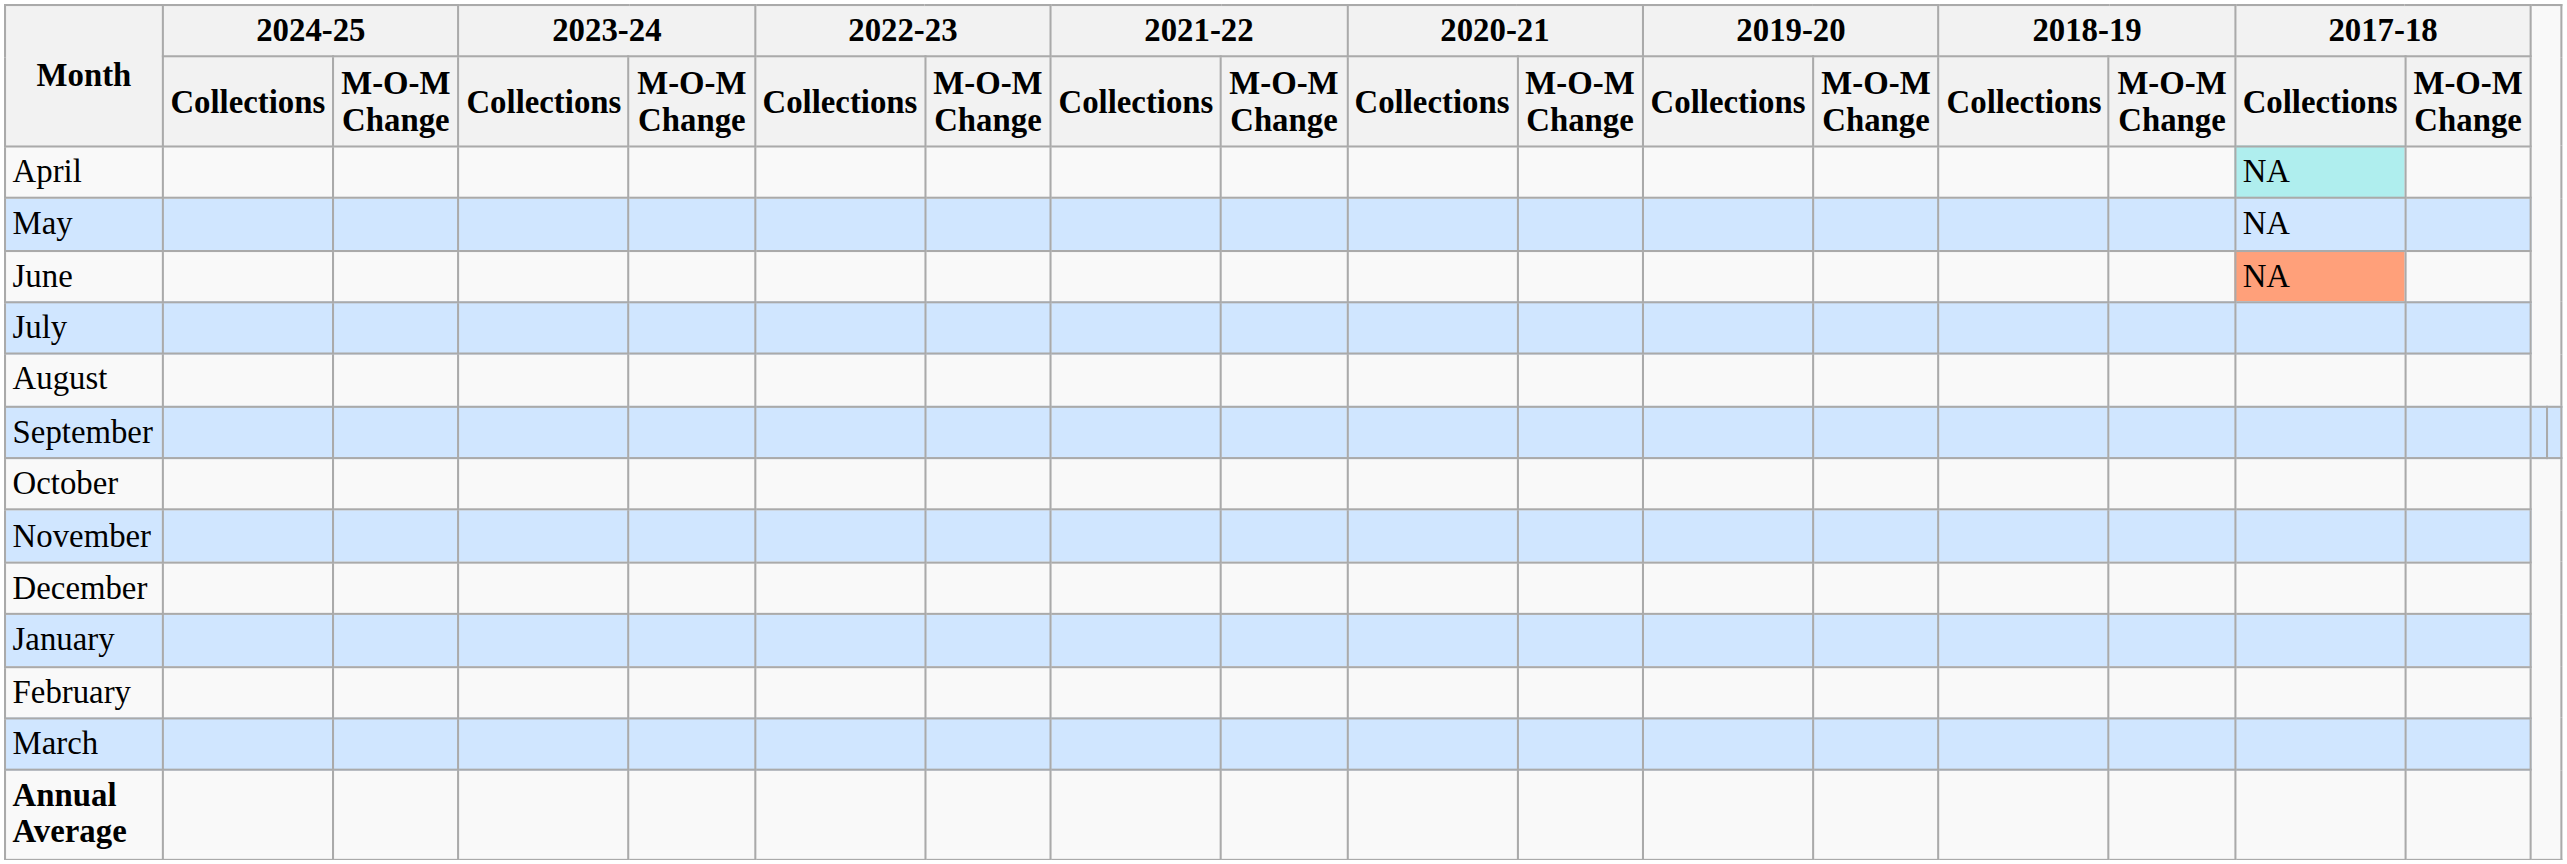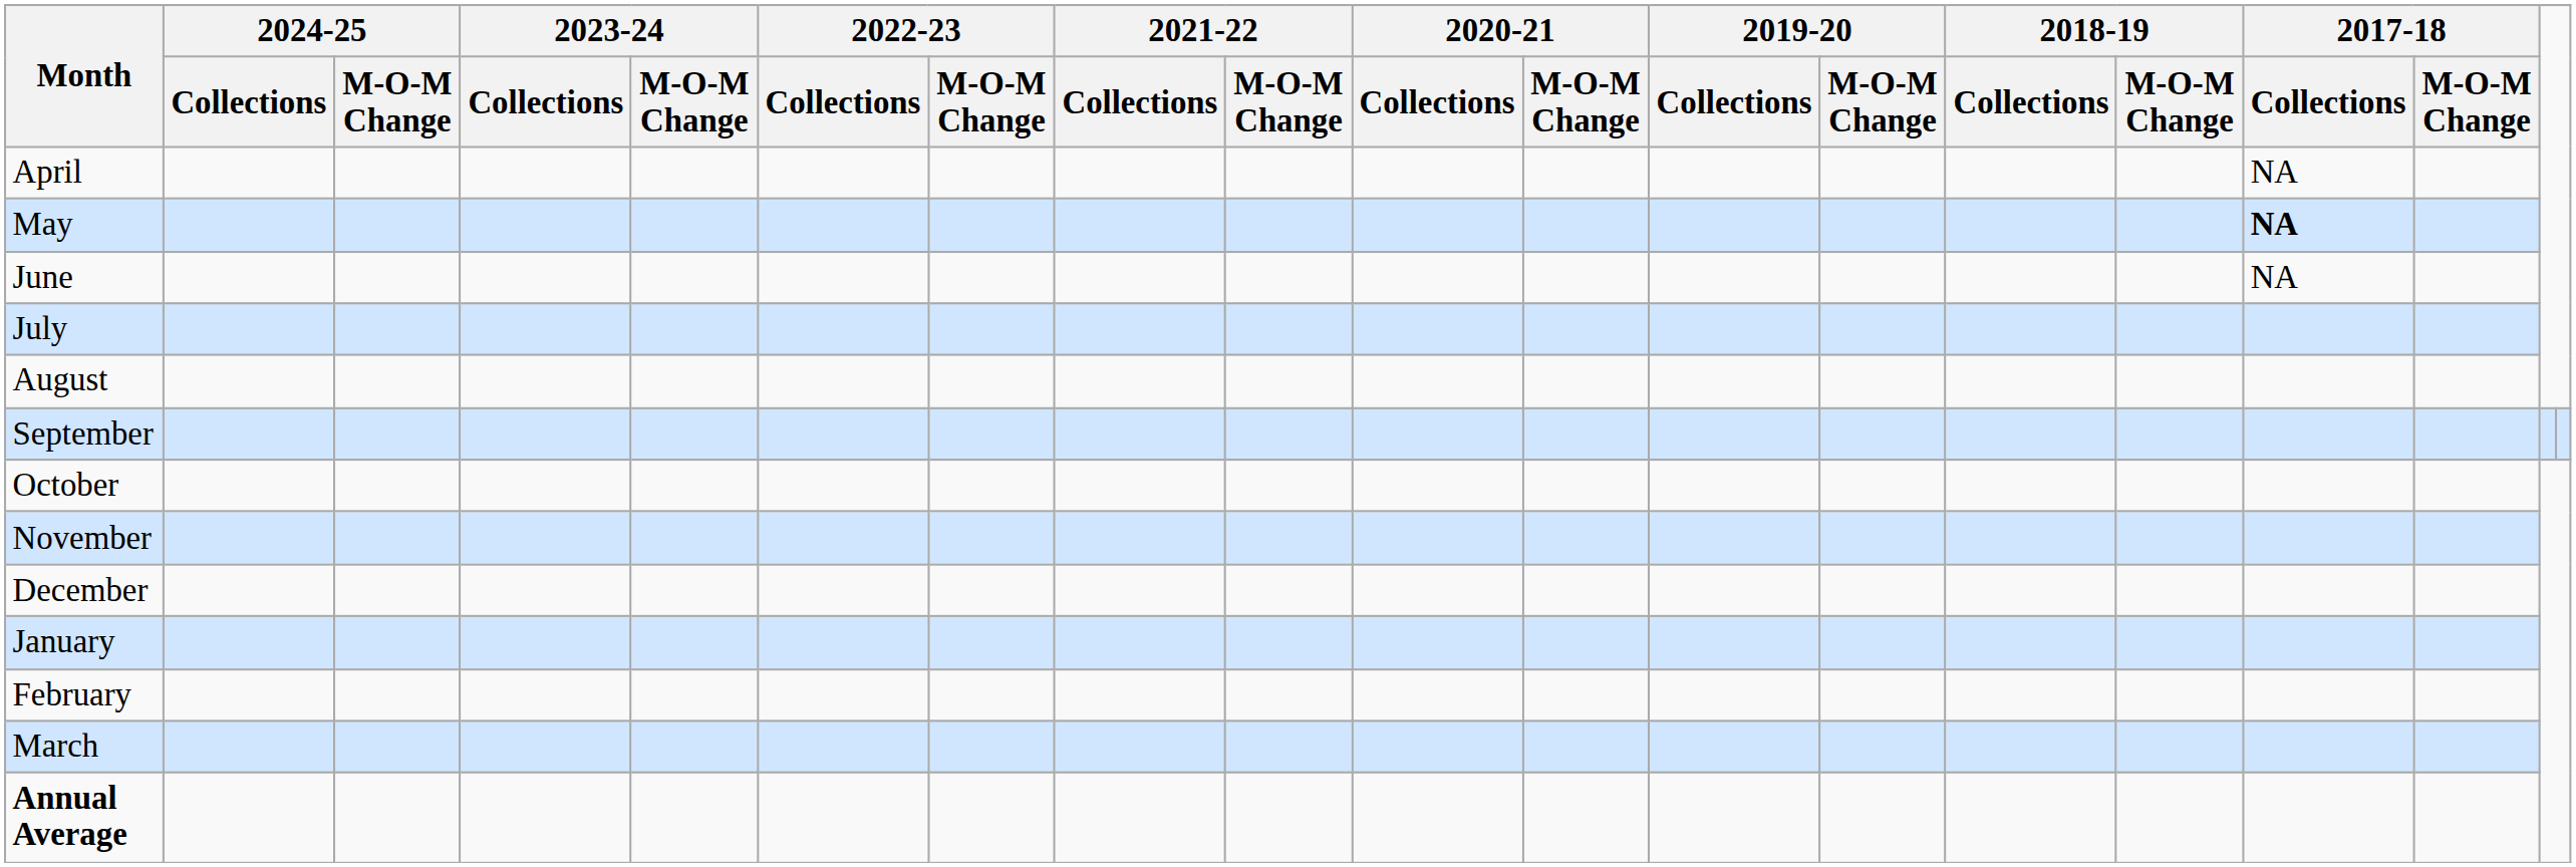April | 2017-18 / Collections: paleturquoise background -> no background
May | 2017-18 / Collections: normal -> bold
June | 2017-18 / Collections: lightsalmon background -> no background
